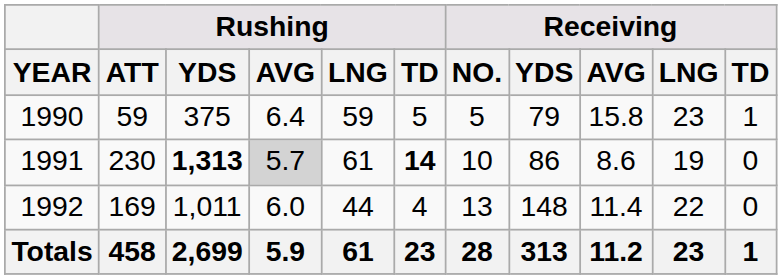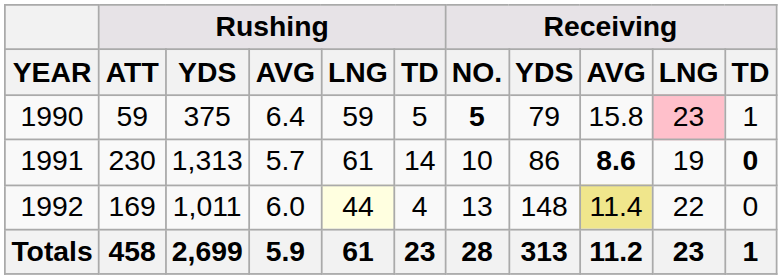1990 | Receiving / NO.: normal -> bold
1990 | Receiving / LNG: no background -> pink background
1991 | Rushing / YDS: bold -> normal
1991 | Rushing / AVG: lightgrey background -> no background
1991 | Rushing / TD: bold -> normal
1991 | Receiving / AVG: normal -> bold
1991 | Receiving / TD: normal -> bold
1992 | Rushing / LNG: no background -> lightyellow background
1992 | Receiving / AVG: no background -> khaki background
